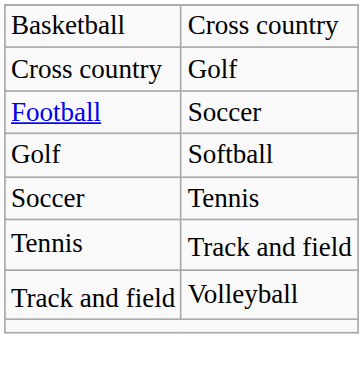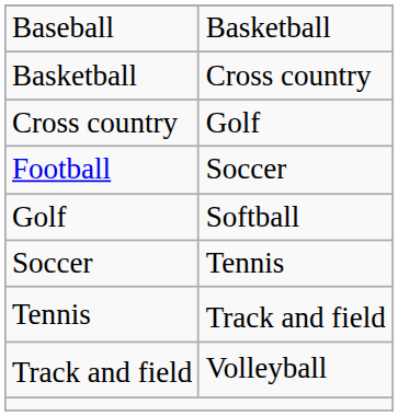+ row: Baseball | Basketball
